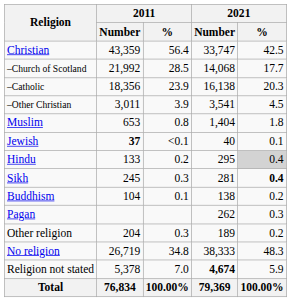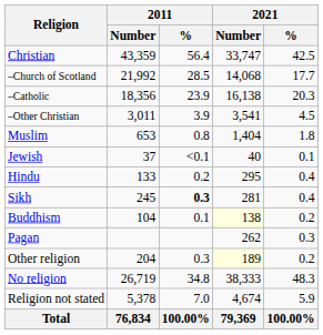Jewish | 2011 / Number: bold -> normal
Hindu | 2021 / %: lightgrey background -> no background
Sikh | 2011 / %: normal -> bold
Sikh | 2021 / %: bold -> normal
Buddhism | 2021 / Number: no background -> lightyellow background
Other religion | 2021 / Number: no background -> lightyellow background
Religion not stated | 2021 / Number: bold -> normal
